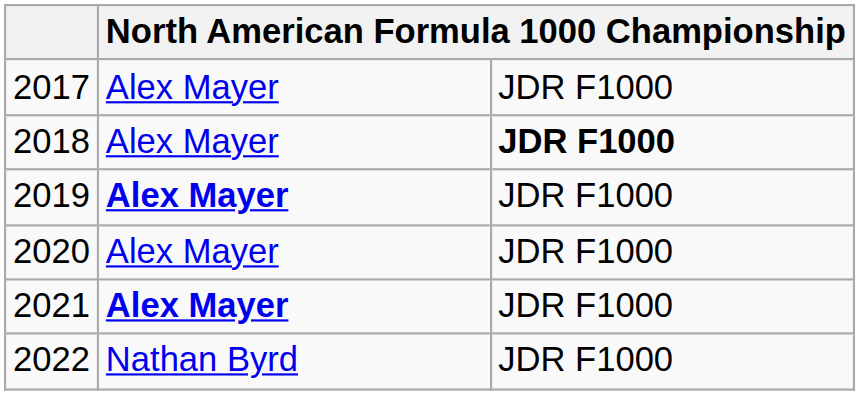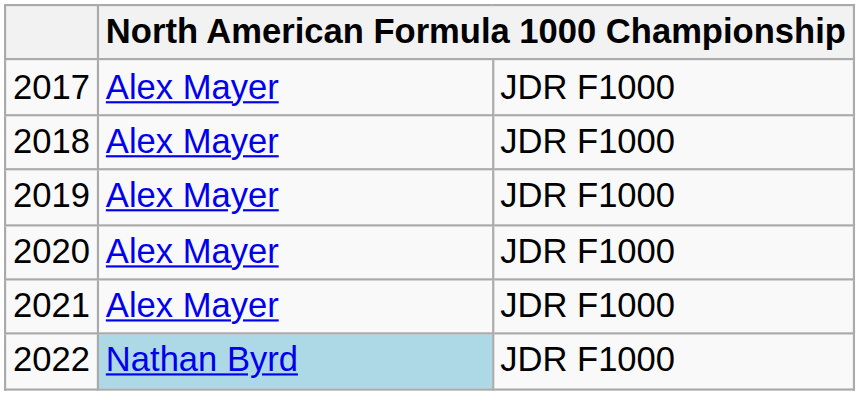2018 | column 3: bold -> normal
2019 | column 2: bold -> normal
2021 | column 2: bold -> normal
2022 | column 2: no background -> lightblue background
